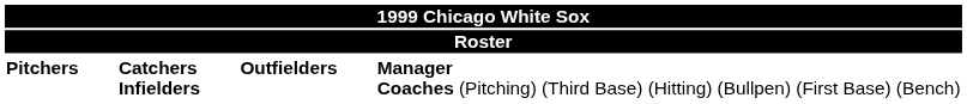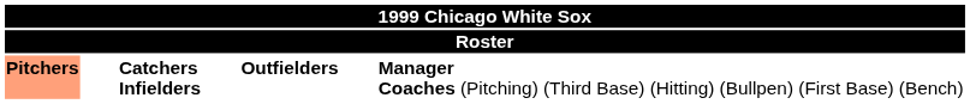Pitchers | column 1: no background -> lightsalmon background
